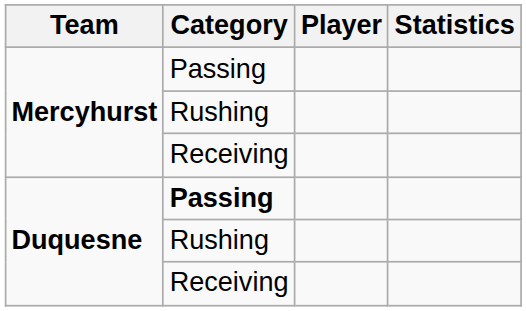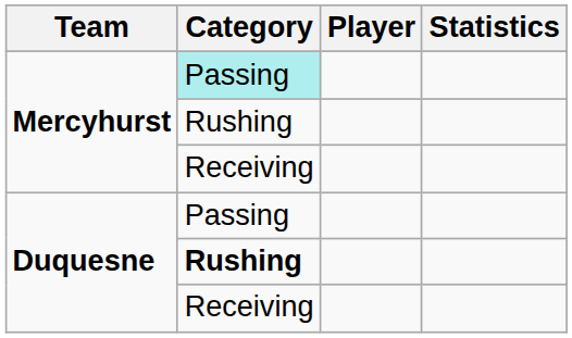Mercyhurst / Passing | Category: no background -> paleturquoise background
Duquesne / Passing | Category: bold -> normal
Duquesne / Rushing | Category: normal -> bold
